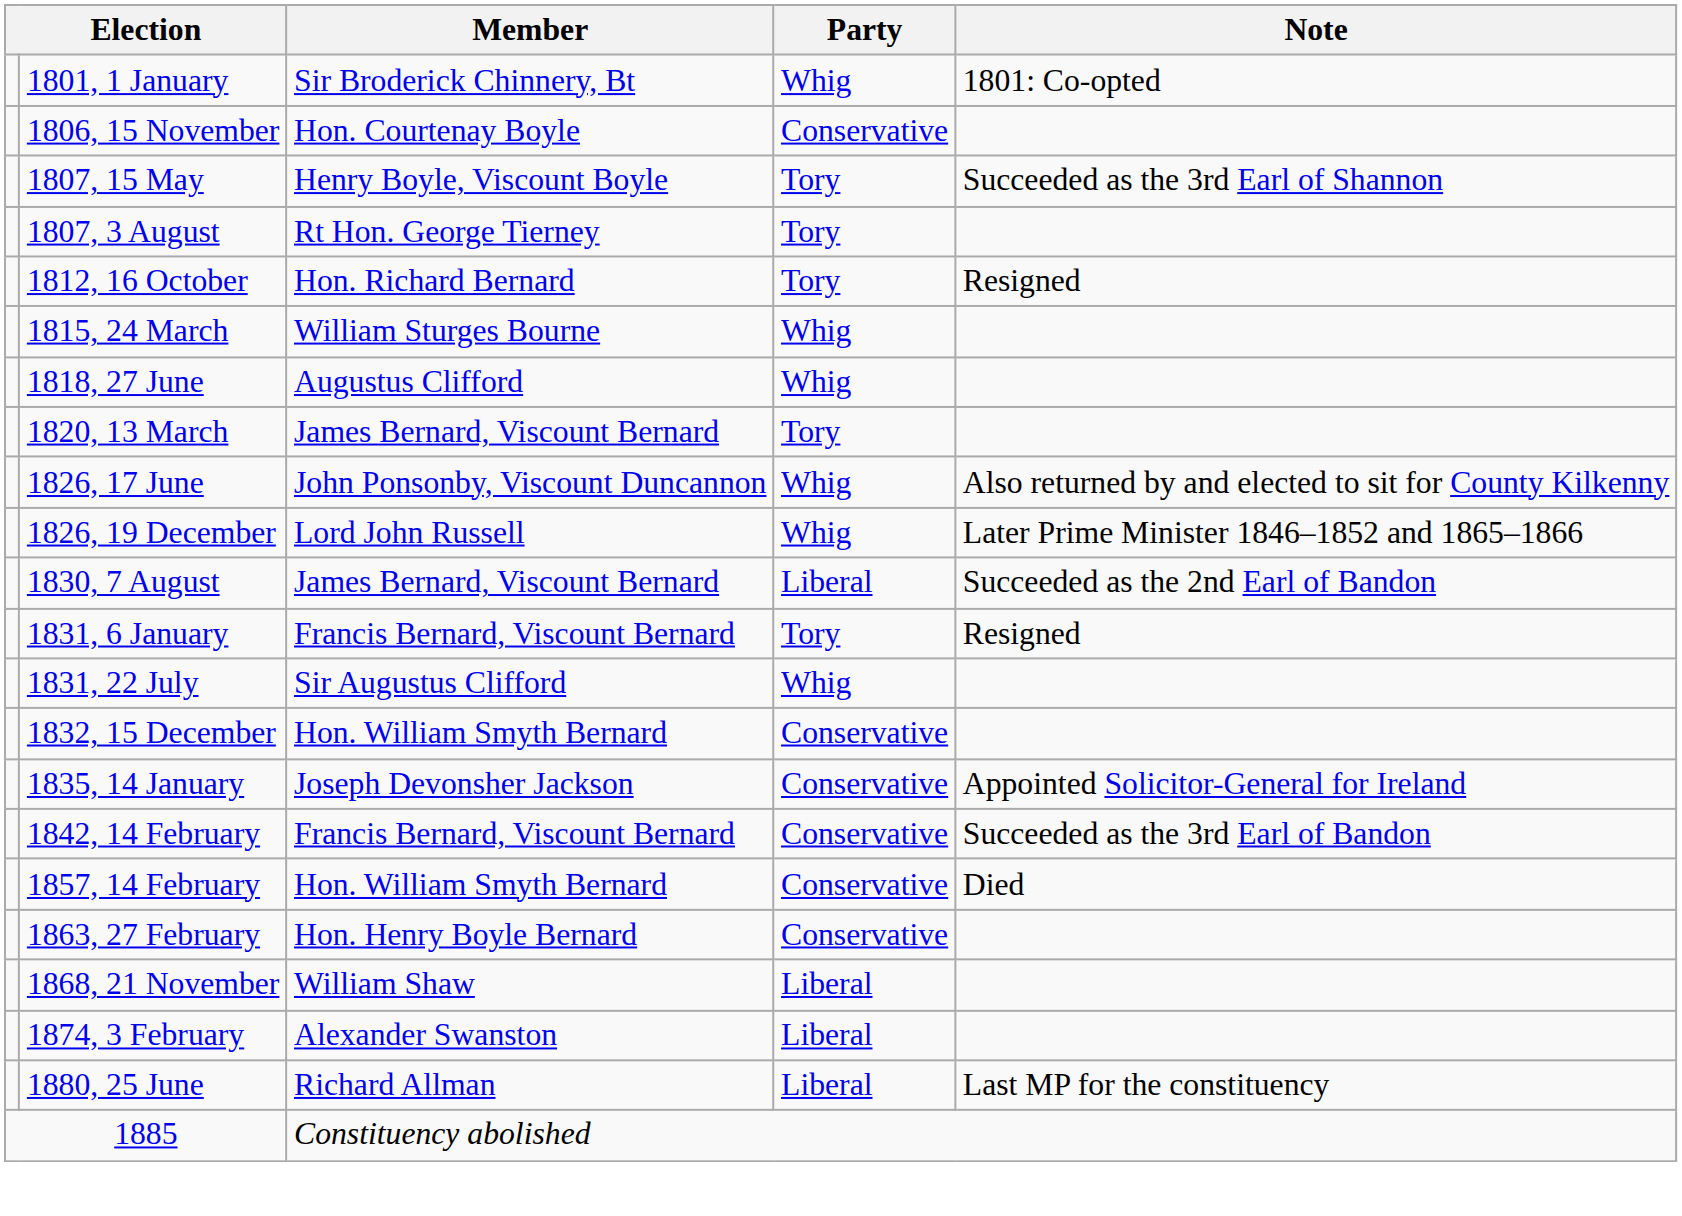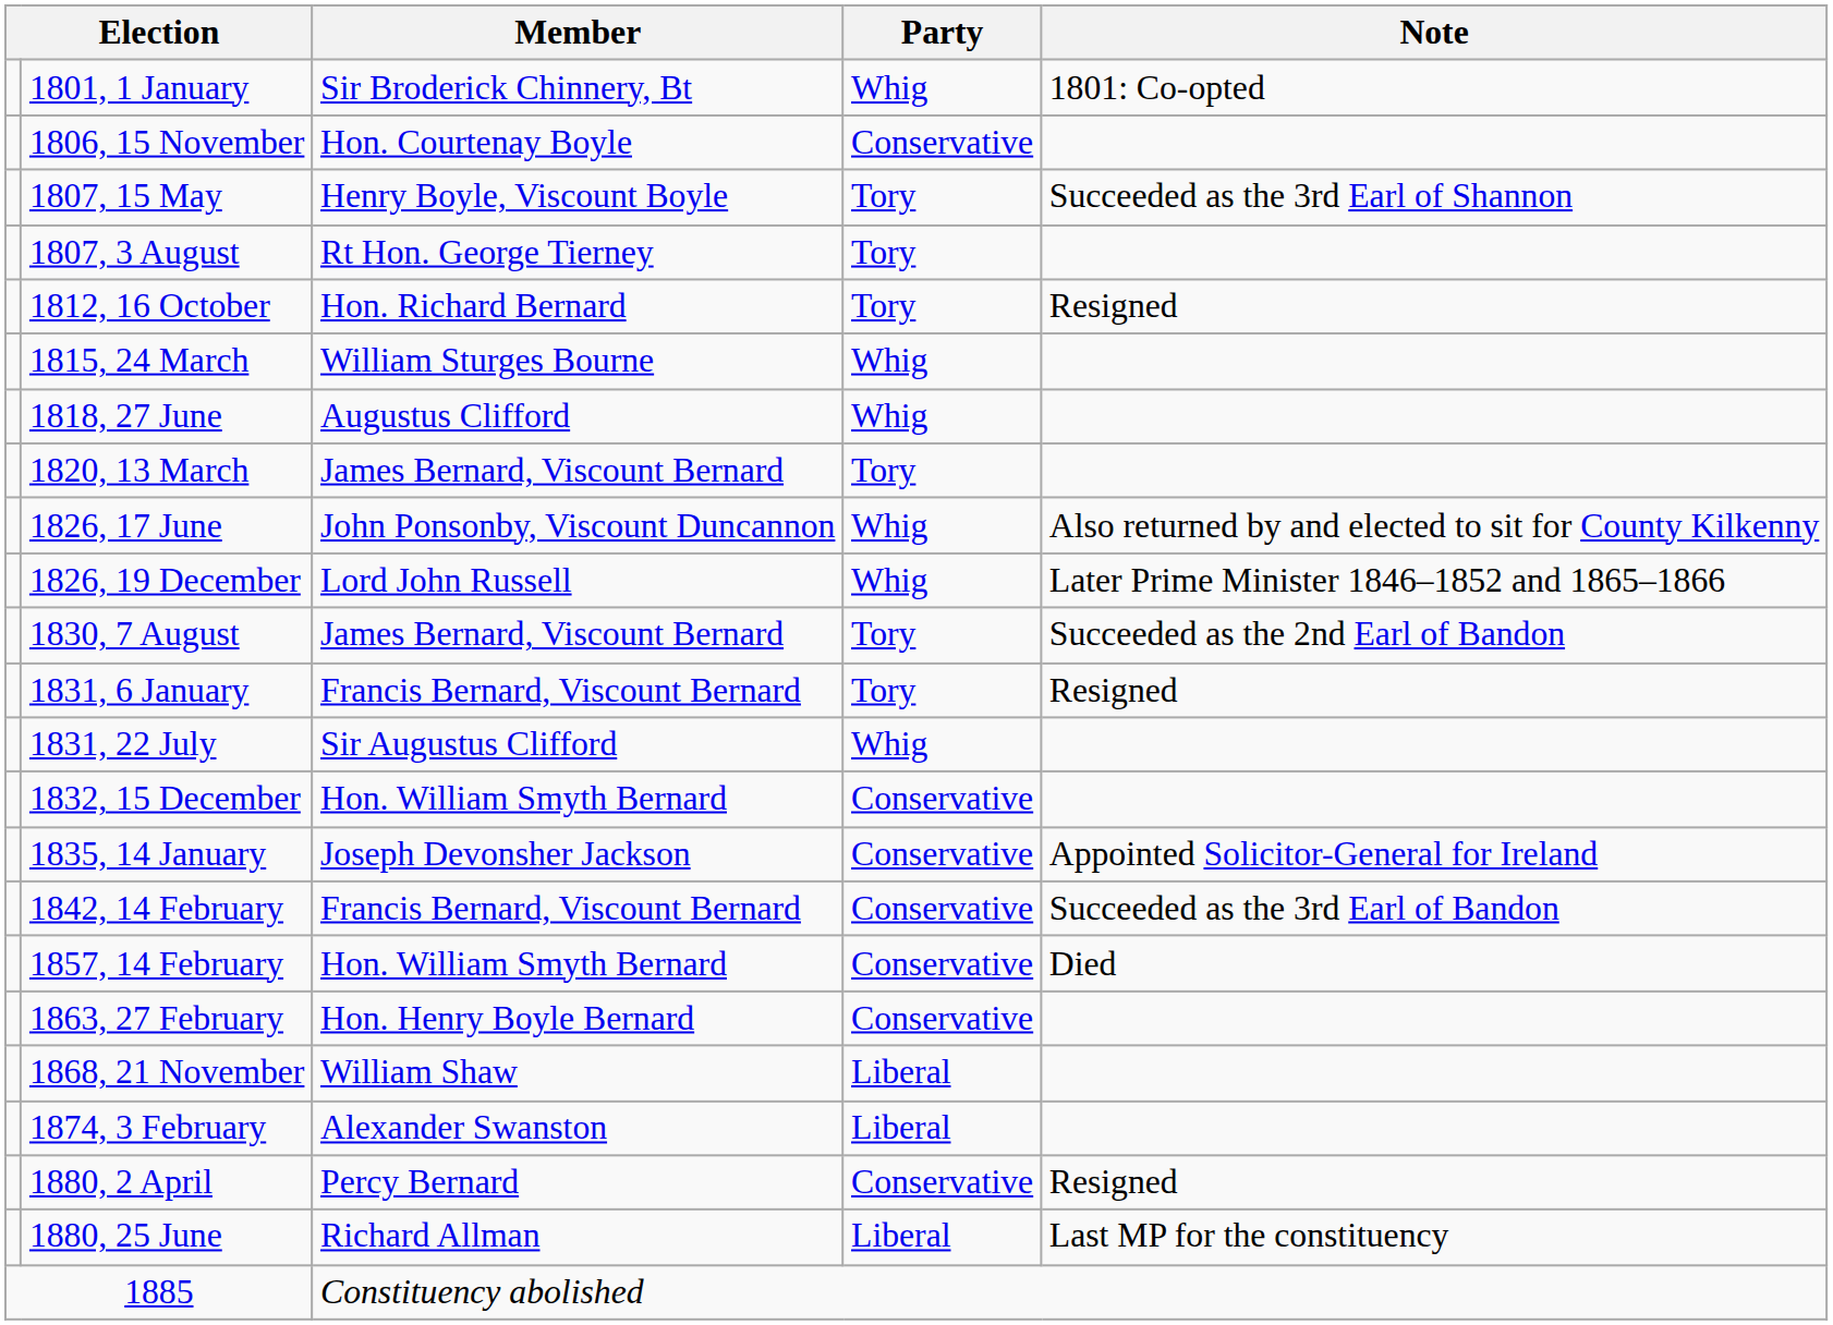1830, 7 August | Party: Liberal -> Tory
+ row: 1880, 2 April | Percy Bernard | Conservative | Resigned
